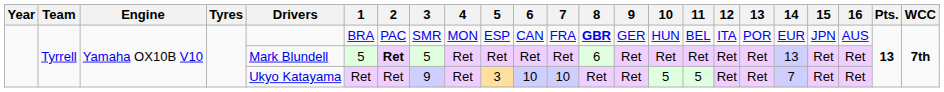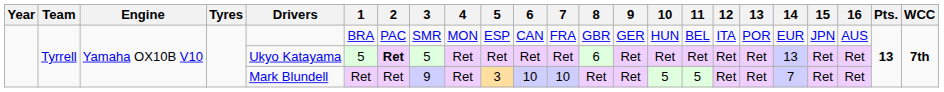row 2 | 8: bold -> normal
row 3 | Drivers: Mark Blundell -> Ukyo Katayama
row 4 | Drivers: Ukyo Katayama -> Mark Blundell
